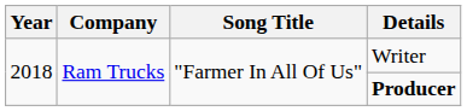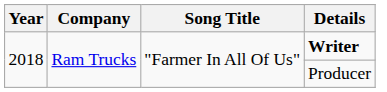row 2 | Details: normal -> bold
row 3 | Details: bold -> normal
